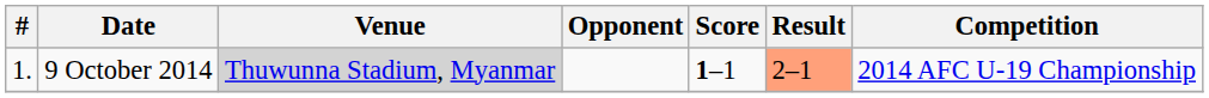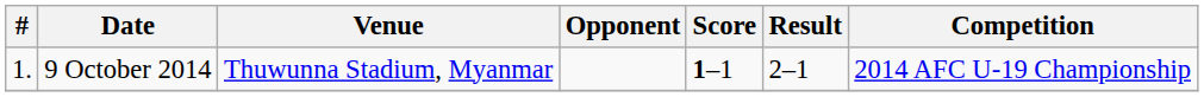9 October 2014 | Venue: lightgrey background -> no background
9 October 2014 | Result: lightsalmon background -> no background
